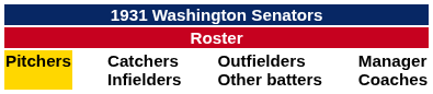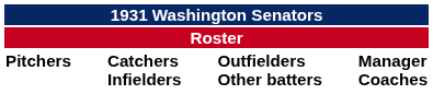Pitchers | column 1: gold background -> no background
